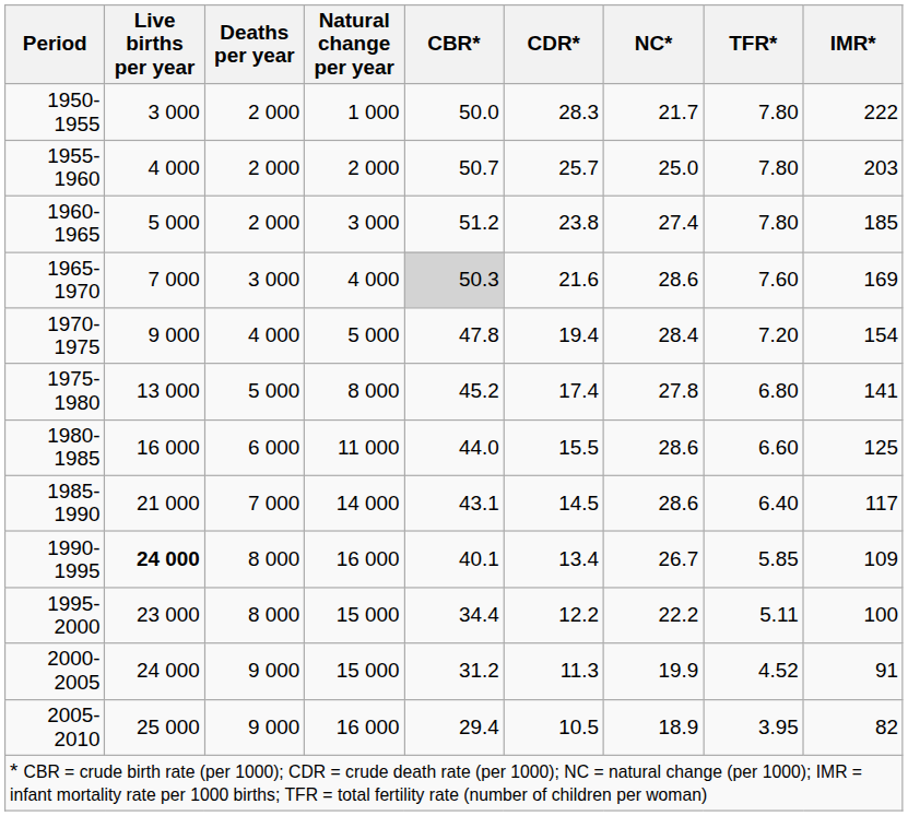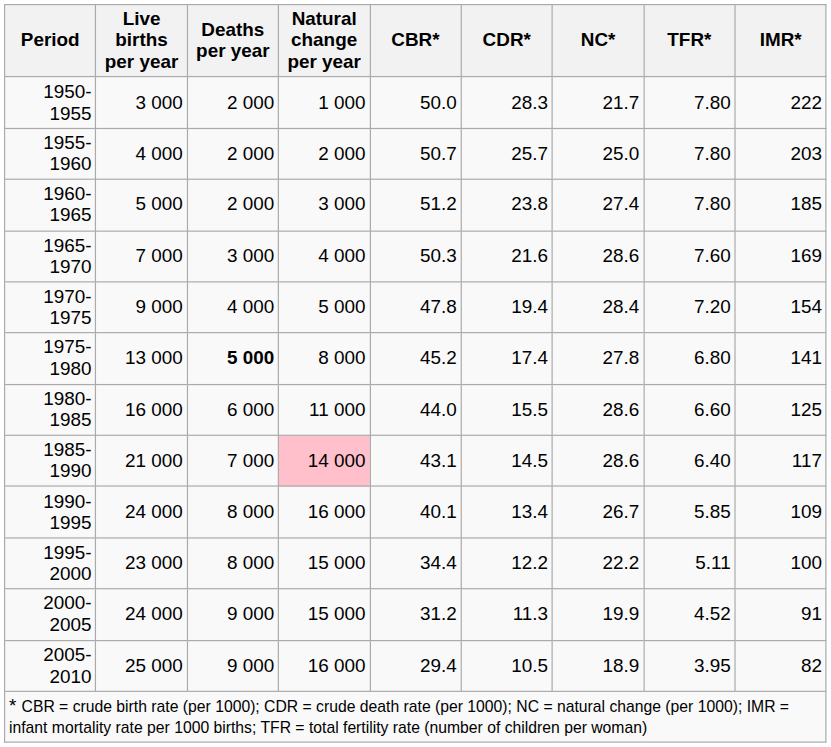1965-1970 | CBR*: lightgrey background -> no background
1975-1980 | Deaths per year: normal -> bold
1985-1990 | Natural change per year: no background -> pink background
1990-1995 | Live births per year: bold -> normal
